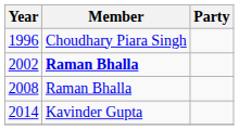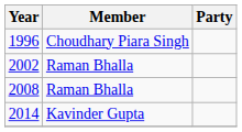2002 | Member: bold -> normal
